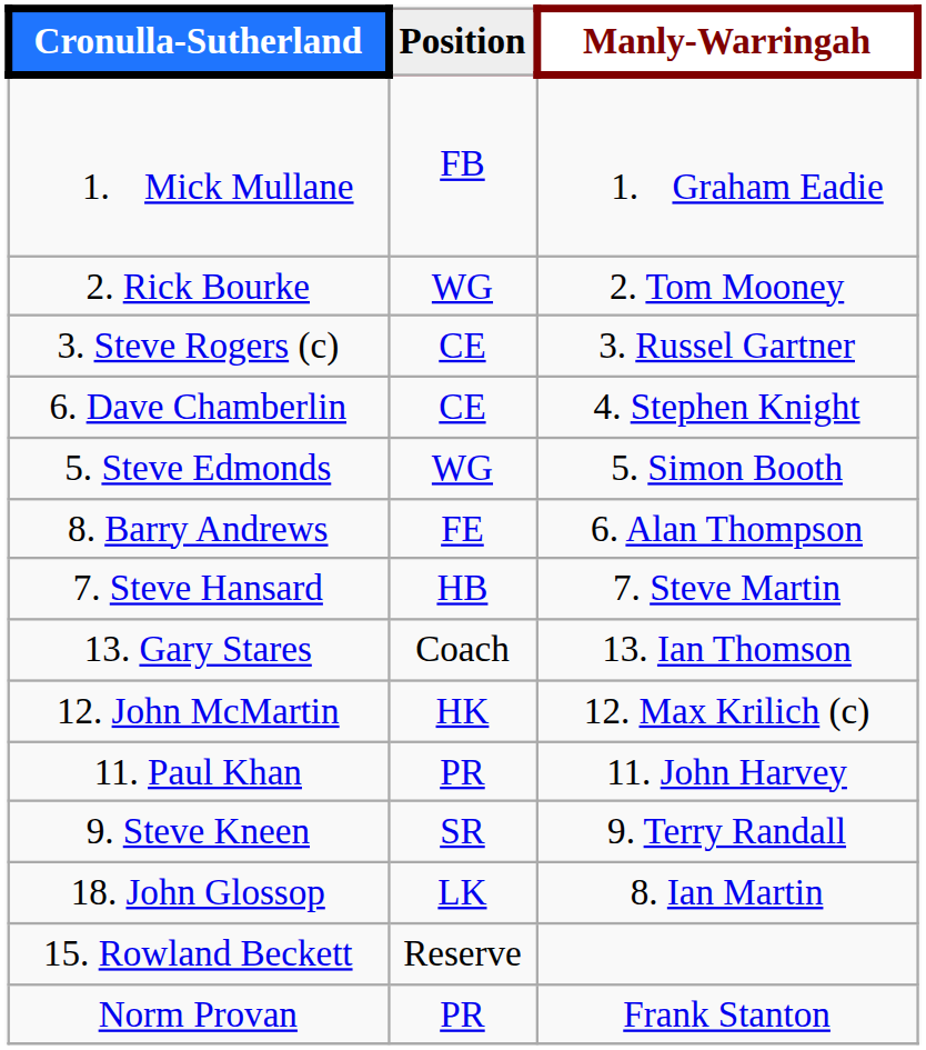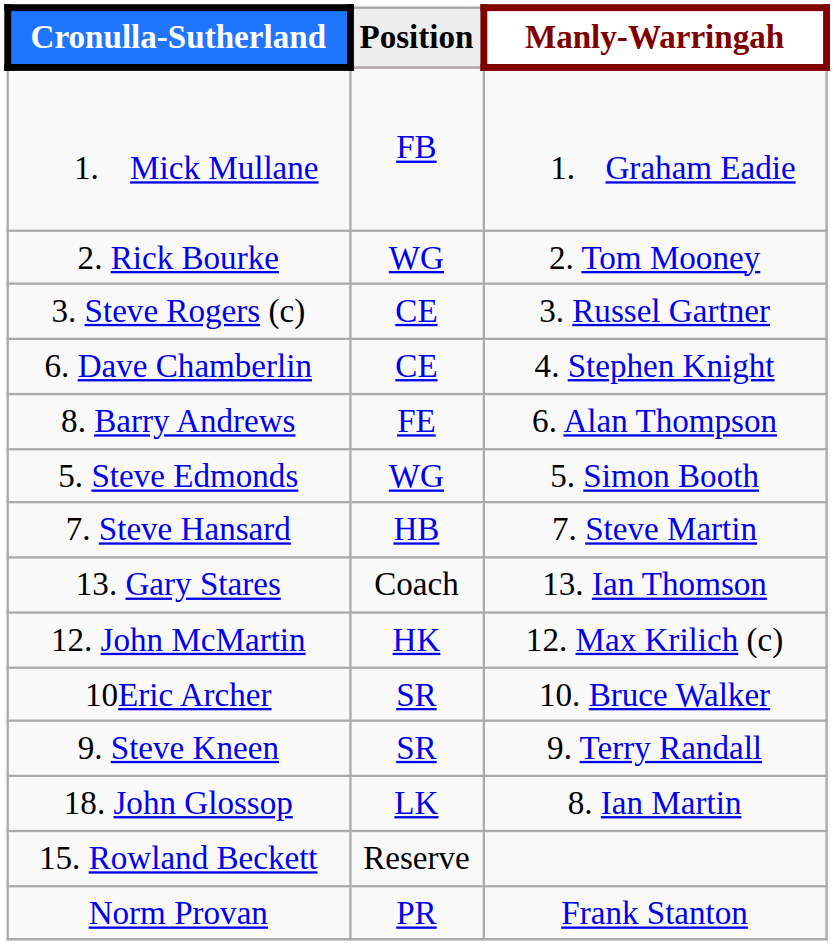rows swapped: 5. Steve Edmonds <-> 8. Barry Andrews
- row: 11. Paul Khan | PR | 11. John Harvey
+ row: 10Eric Archer | SR | 10. Bruce Walker
